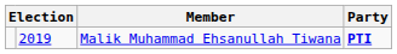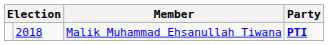Malik Muhammad Ehsanullah Tiwana | column 2: 2019 -> 2018
